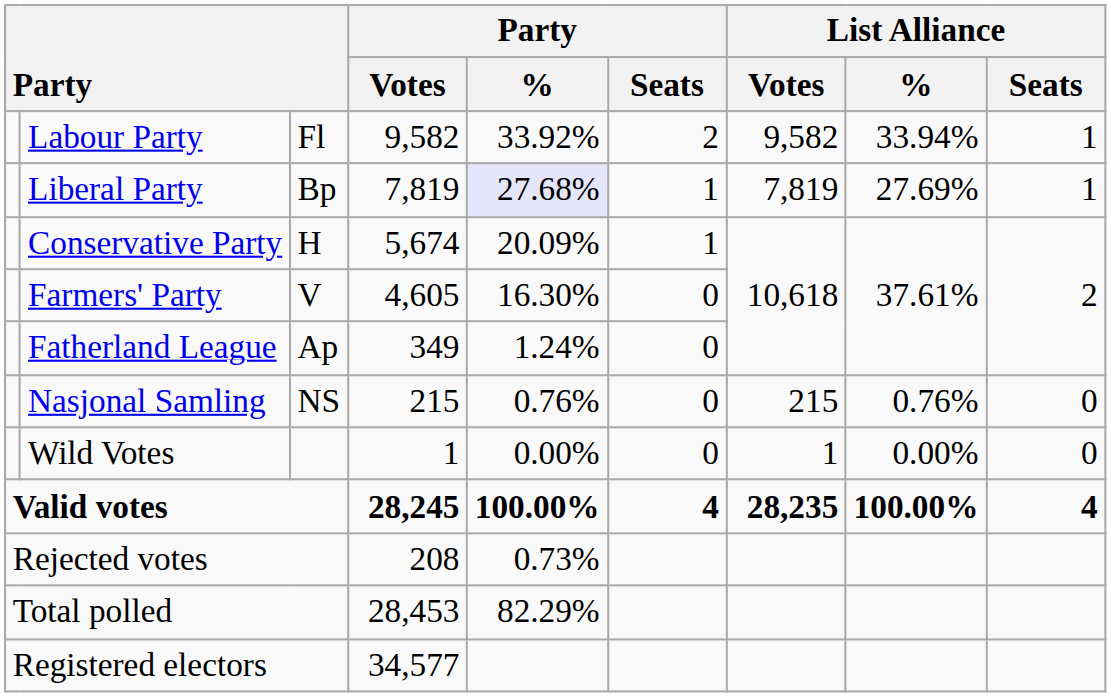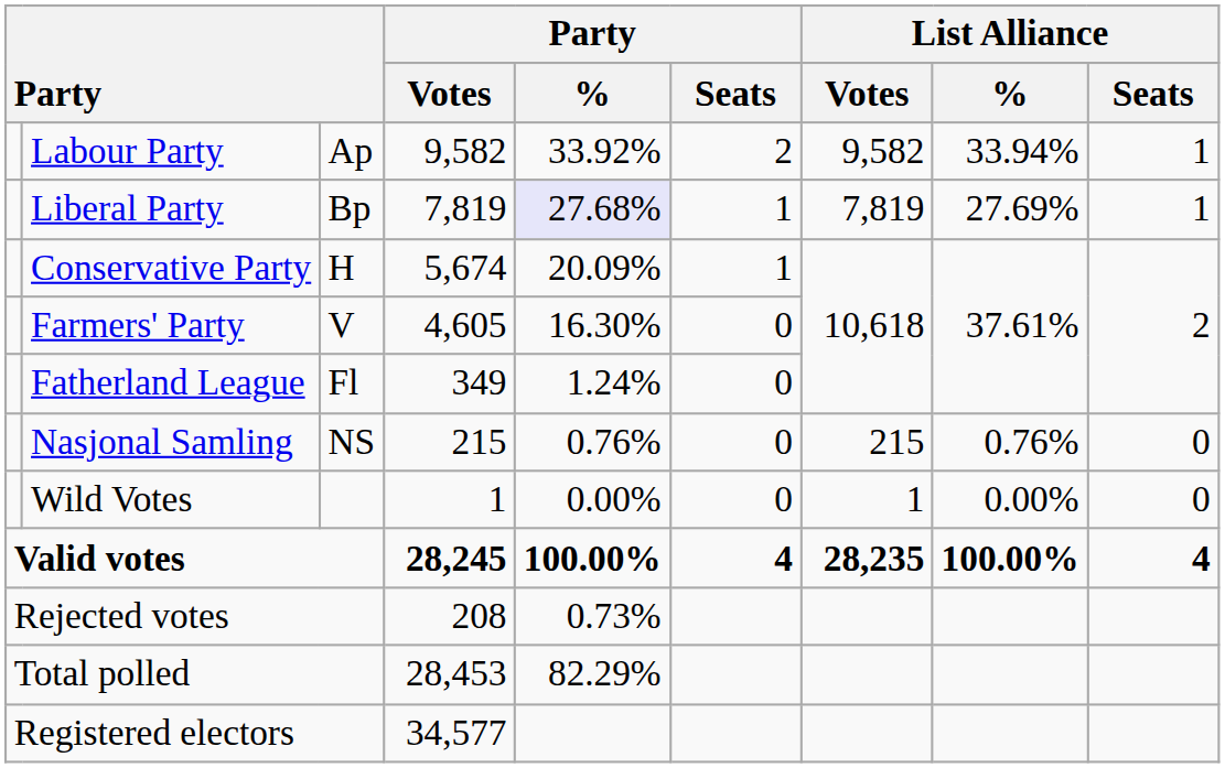Labour Party | column 3: Fl -> Ap
Fatherland League | column 3: Ap -> Fl
